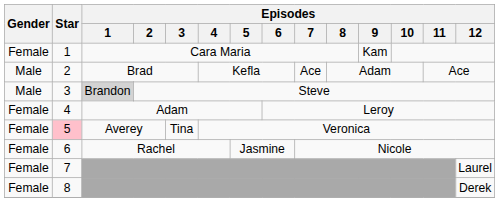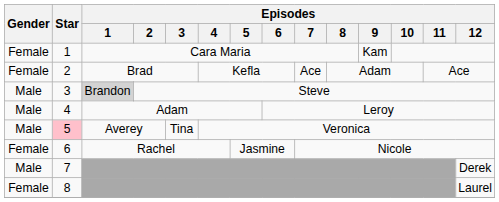row 4 | Gender: Male -> Female
row 6 | Gender: Female -> Male
row 7 | Gender: Female -> Male
row 9 | Gender: Female -> Male
row 9 | Episodes / 12: Laurel -> Derek
row 10 | Episodes / 12: Derek -> Laurel
